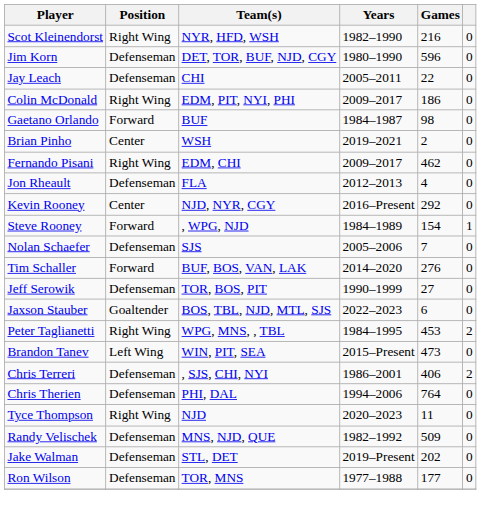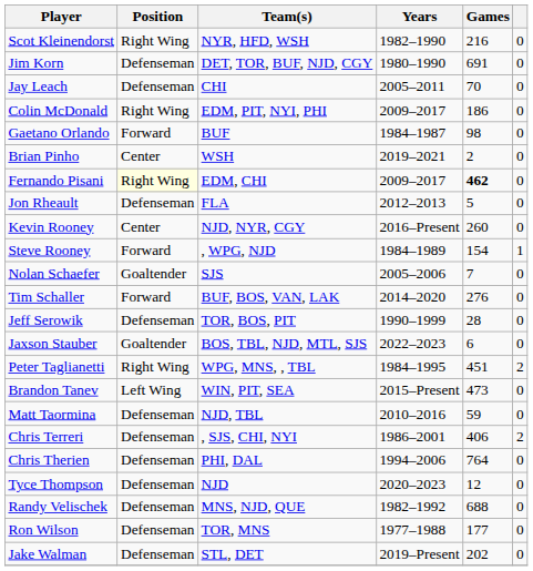Jim Korn | Games: 596 -> 691
Jay Leach | Games: 22 -> 70
Fernando Pisani | Position: no background -> lightyellow background
Fernando Pisani | Games: normal -> bold
Jon Rheault | Games: 4 -> 5
Kevin Rooney | Games: 292 -> 260
Nolan Schaefer | Position: Defenseman -> Goaltender
Jeff Serowik | Games: 27 -> 28
Peter Taglianetti | Games: 453 -> 451
+ row: Matt Taormina | Defenseman | NJD, TBL | 2010–2016 | 59 | 0
Tyce Thompson | Position: Right Wing -> Defenseman
Tyce Thompson | Games: 11 -> 12
Randy Velischek | Games: 509 -> 688
rows swapped: Jake Walman <-> Ron Wilson
